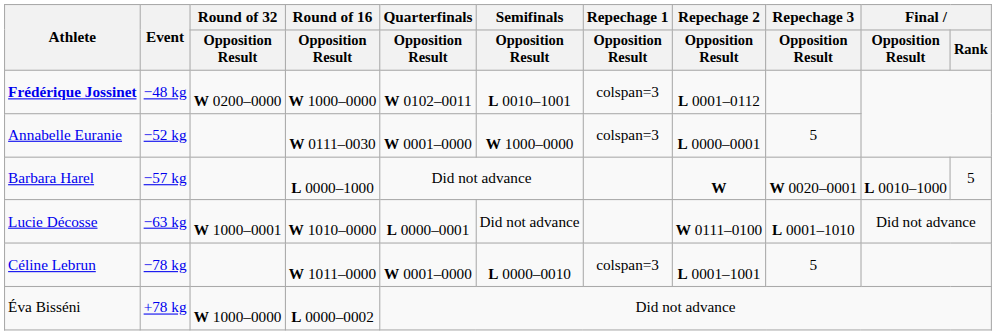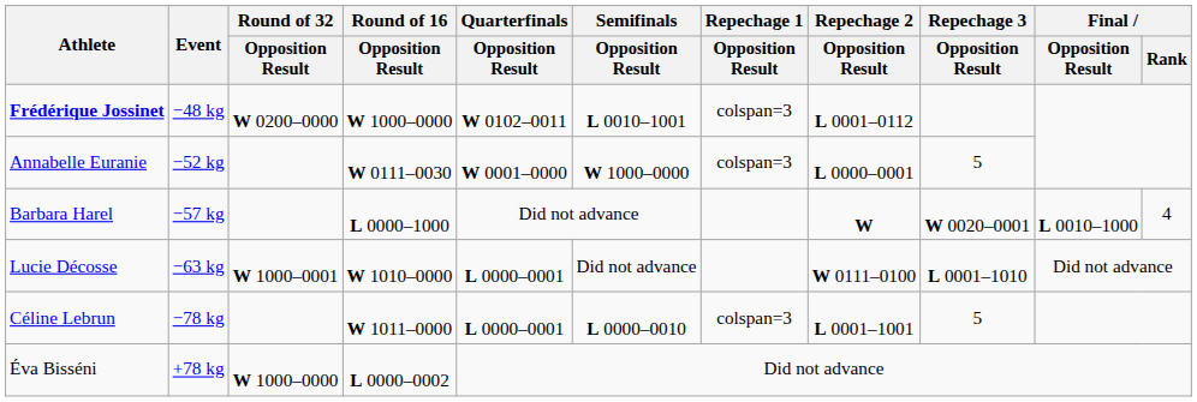Barbara Harel | Final / Rank: 5 -> 4
Céline Lebrun | Quarterfinals / Opposition Result: W 0001–0000 -> L 0000–0001
